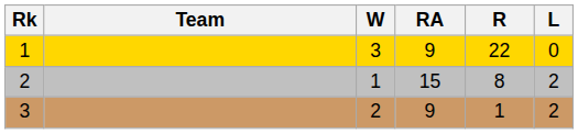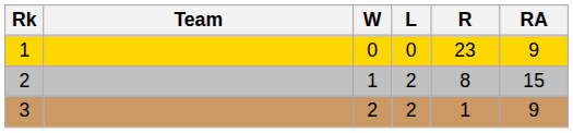columns swapped: L <-> RA
row 2 | W: 3 -> 0
row 2 | R: 22 -> 23
